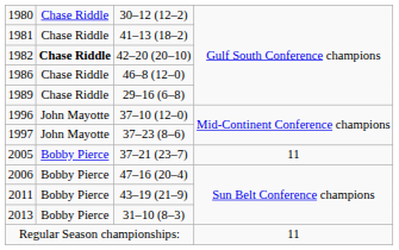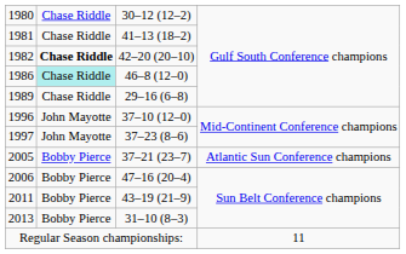1986 | column 2: no background -> paleturquoise background
2005 | column 4: 11 -> Atlantic Sun Conference champions
